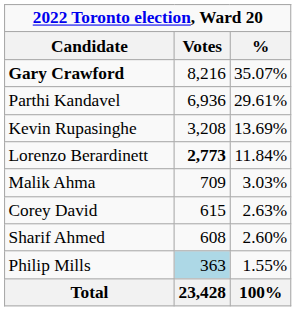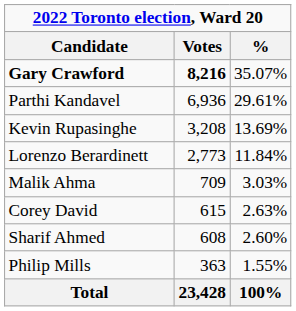Gary Crawford | Votes: normal -> bold
Lorenzo Berardinett | Votes: bold -> normal
Philip Mills | Votes: lightblue background -> no background
